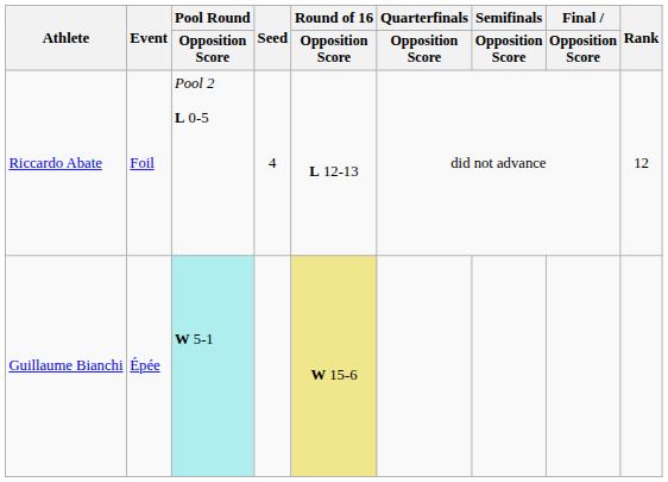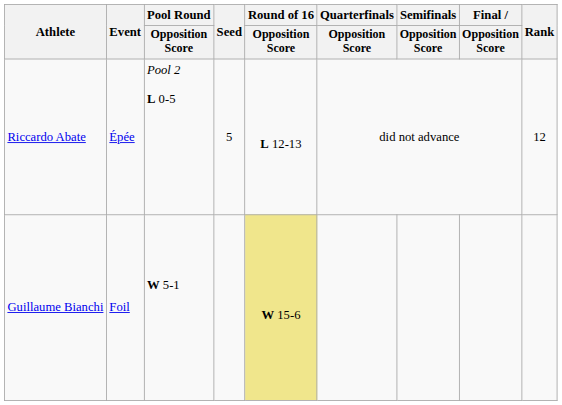Riccardo Abate | Event: Foil -> Épée
Riccardo Abate | Seed: 4 -> 5
Guillaume Bianchi | Event: Épée -> Foil
Guillaume Bianchi | Pool Round / Opposition Score: paleturquoise background -> no background
